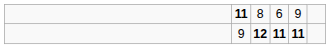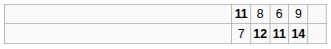row 2 | column 2: 9 -> 7
row 2 | column 5: 11 -> 14
